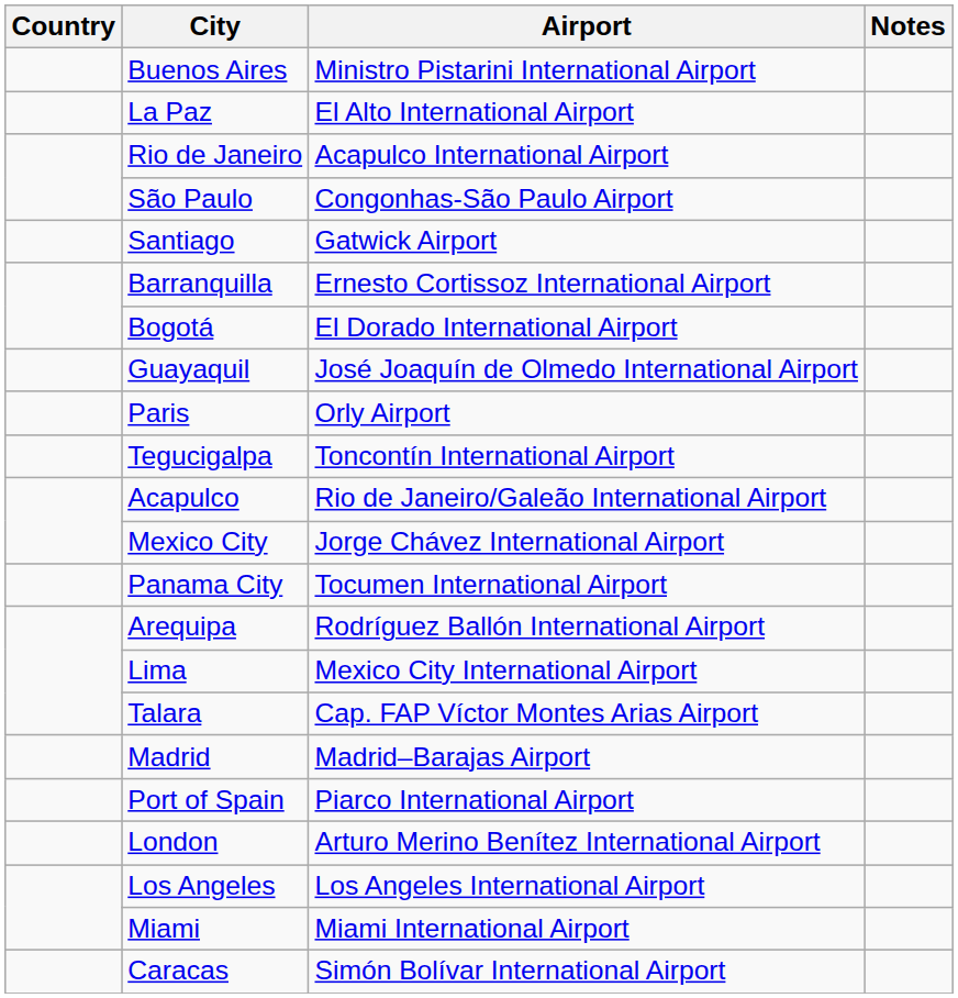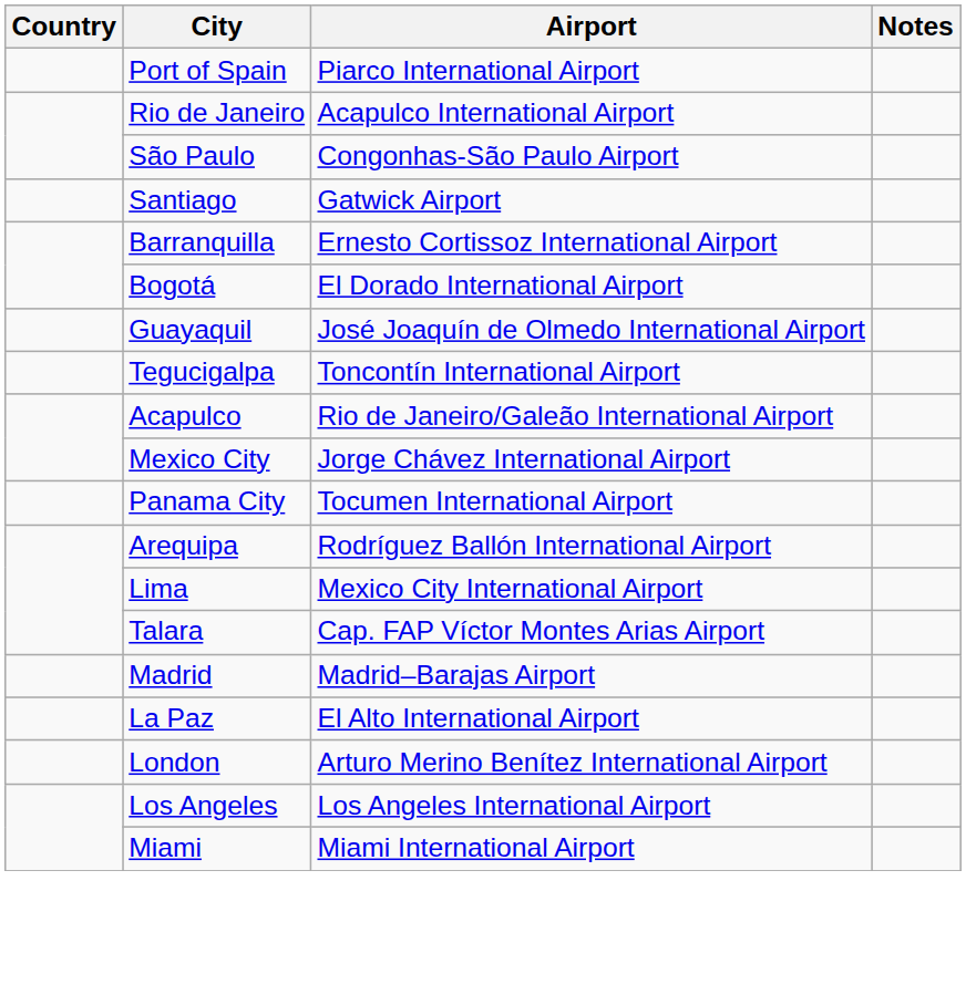- row: Buenos Aires | Ministro Pistarini International Airport
rows swapped: La Paz <-> Port of Spain
- row: Paris | Orly Airport
- row: Caracas | Simón Bolívar International Airport
